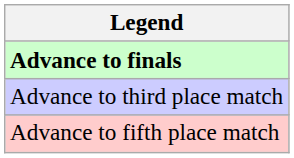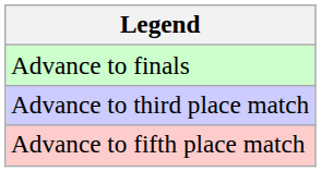row 2 | column 1: bold -> normal
